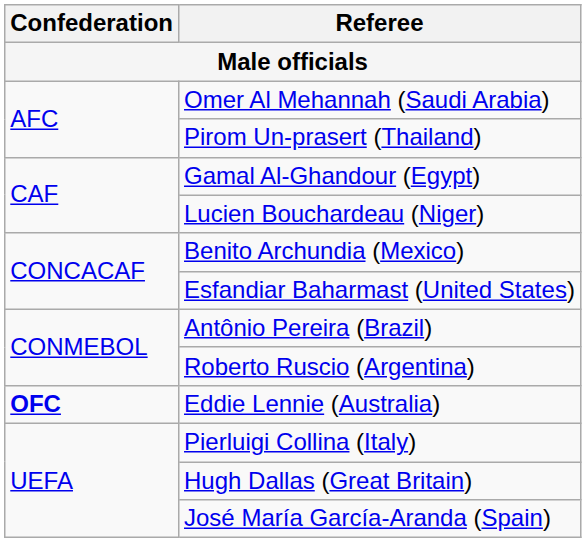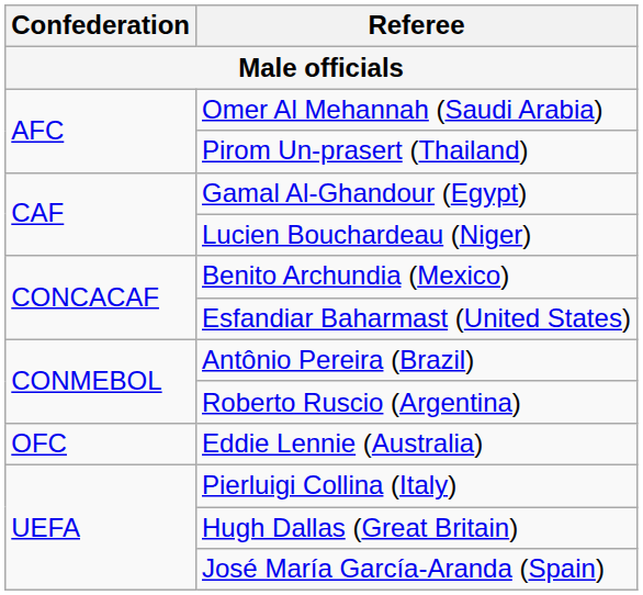Eddie Lennie (Australia) | Confederation: bold -> normal
